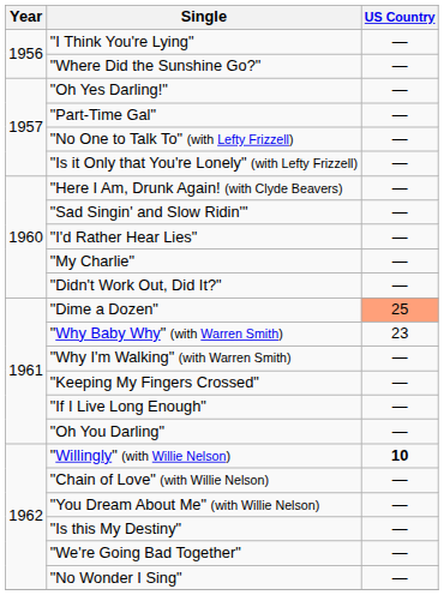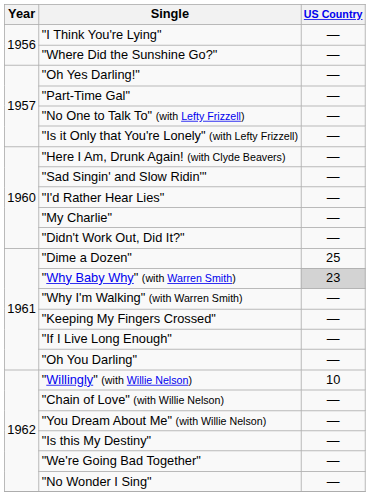"Dime a Dozen" | US Country: lightsalmon background -> no background
"Why Baby Why" (with Warren Smith) | US Country: no background -> lightgrey background
"Willingly" (with Willie Nelson) | US Country: bold -> normal
